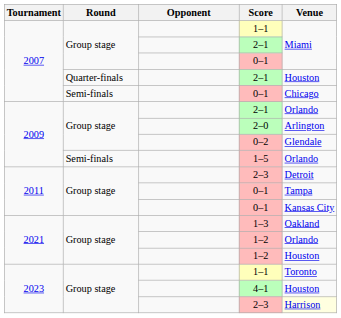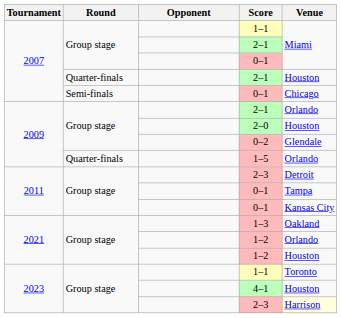2–0 | Venue: Arlington -> Houston
1–5 | Round: Semi-finals -> Quarter-finals
